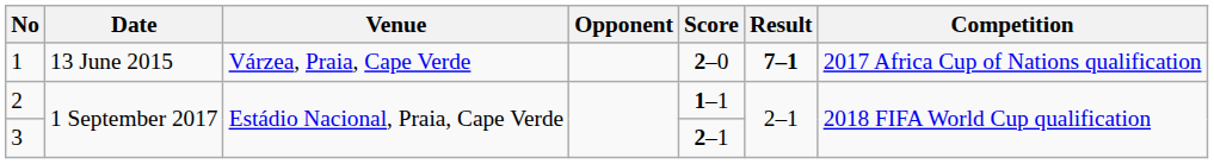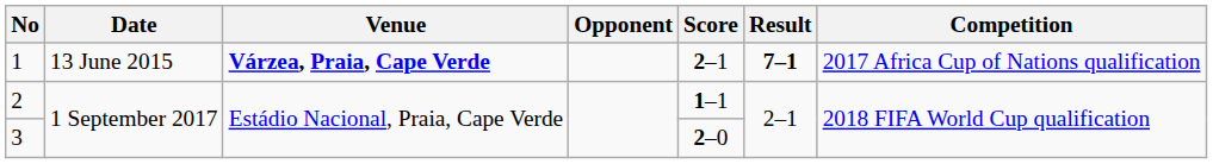1 | Venue: normal -> bold
1 | Score: 2–0 -> 2–1
3 | Score: 2–1 -> 2–0
